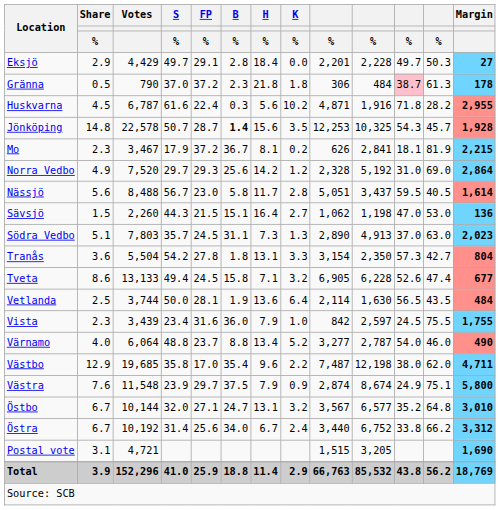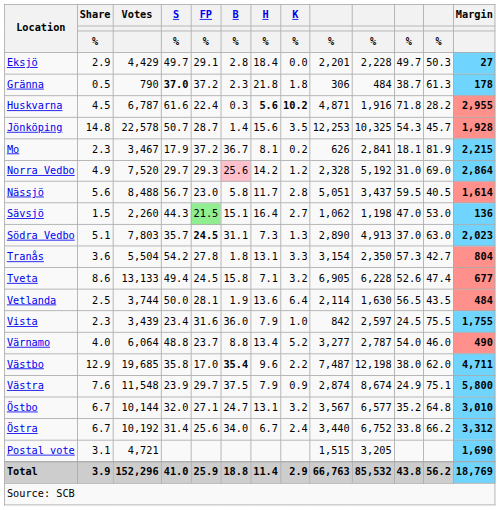Gränna | S / %: normal -> bold
Gränna | column 11: pink background -> no background
Huskvarna | H / %: normal -> bold
Huskvarna | K / %: normal -> bold
Jönköping | B / %: bold -> normal
Norra Vedbo | B / %: no background -> pink background
Sävsjö | FP / %: no background -> lightgreen background
Södra Vedbo | FP / %: normal -> bold
Västbo | B / %: normal -> bold
